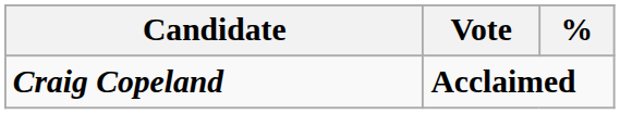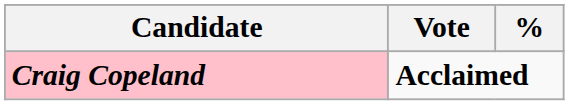Craig Copeland | Candidate: no background -> pink background
